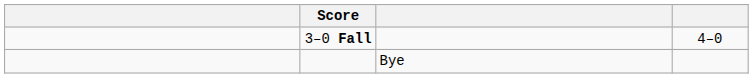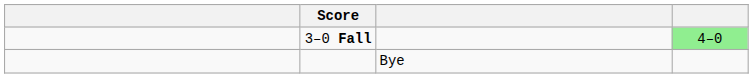3–0 Fall | column 4: no background -> lightgreen background
